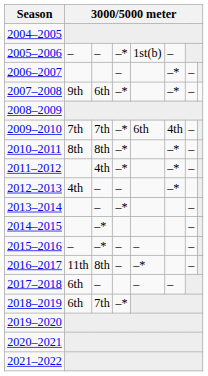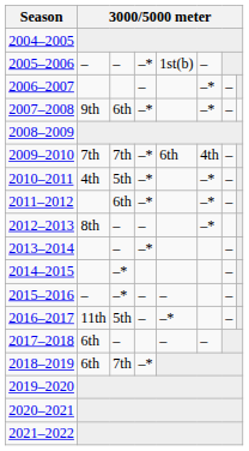2010–2011 | column 2: 8th -> 4th
2010–2011 | column 3: 8th -> 5th
2011–2012 | column 3: 4th -> 6th
2012–2013 | column 2: 4th -> 8th
2016–2017 | column 3: 8th -> 5th
